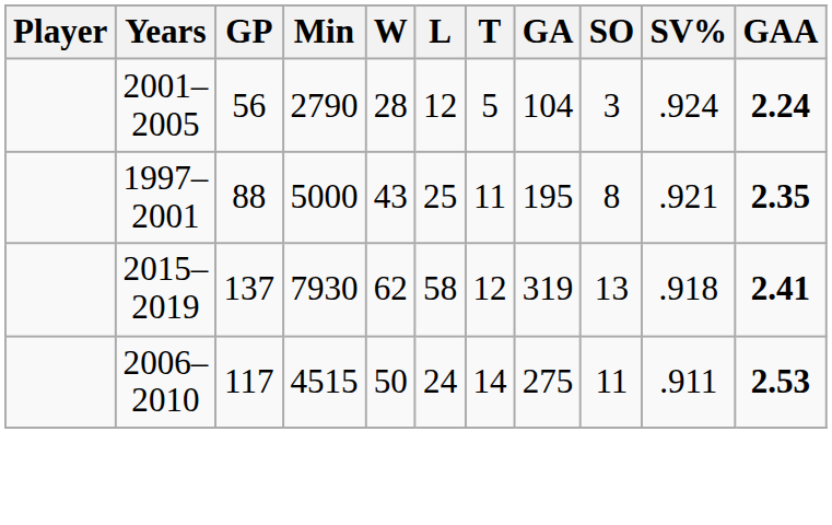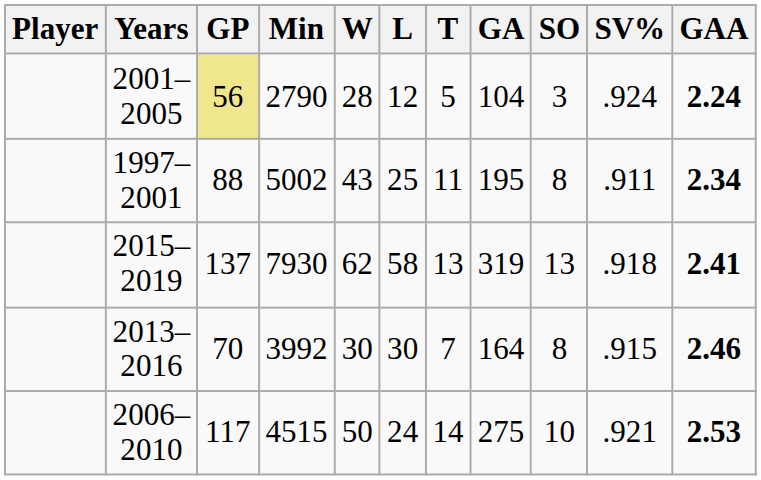2001–2005 | GP: no background -> khaki background
1997–2001 | Min: 5000 -> 5002
1997–2001 | SV%: .921 -> .911
1997–2001 | GAA: 2.35 -> 2.34
2015–2019 | T: 12 -> 13
+ row: 2013–2016 | 70 | 3992 | 30 | 30 | 7 | 164 | 8 | .915 | 2.46
2006–2010 | SO: 11 -> 10
2006–2010 | SV%: .911 -> .921
